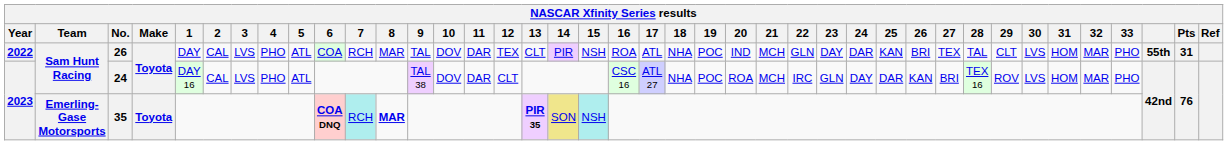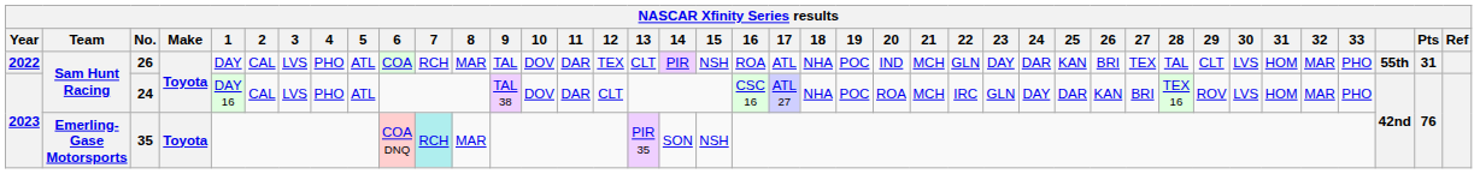35 | 6: bold -> normal
35 | 8: bold -> normal
35 | 13: bold -> normal
35 | 14: khaki background -> no background
35 | 15: paleturquoise background -> no background
